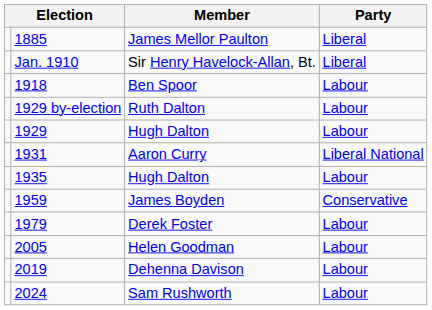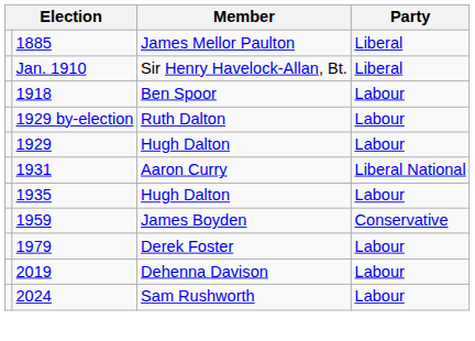- row: 2005 | Helen Goodman | Labour
